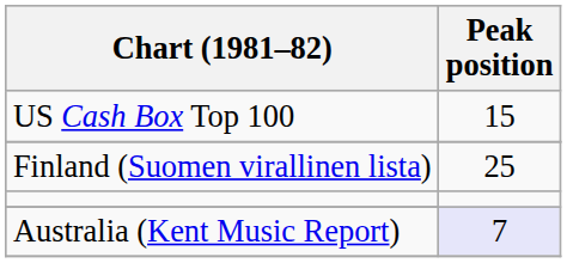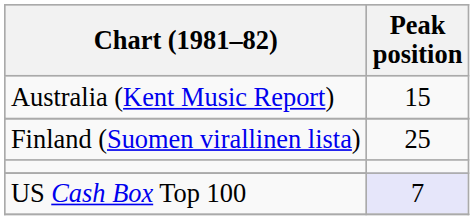row 2 | Chart (1981–82): US Cash Box Top 100 -> Australia (Kent Music Report)
row 5 | Chart (1981–82): Australia (Kent Music Report) -> US Cash Box Top 100
